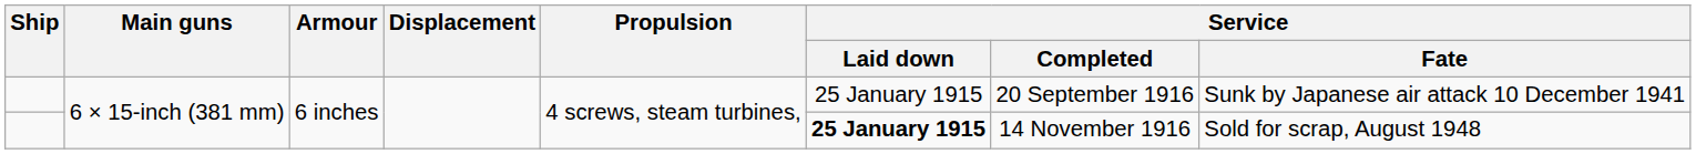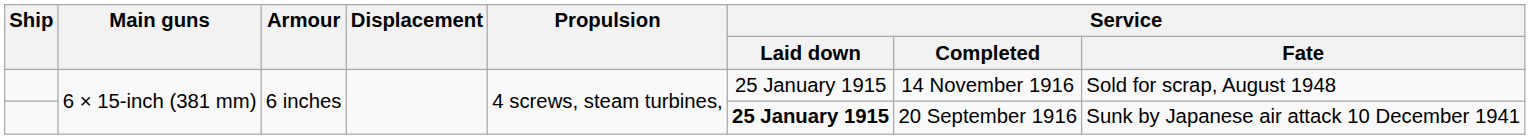row 3 | Service / Completed: 20 September 1916 -> 14 November 1916
row 3 | Service / Fate: Sunk by Japanese air attack 10 December 1941 -> Sold for scrap, August 1948
row 4 | Service / Completed: 14 November 1916 -> 20 September 1916
row 4 | Service / Fate: Sold for scrap, August 1948 -> Sunk by Japanese air attack 10 December 1941
